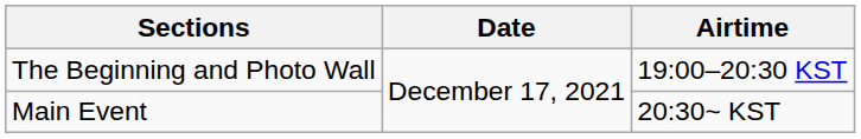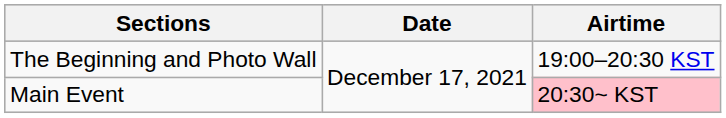Main Event | Airtime: no background -> pink background
